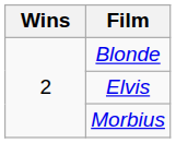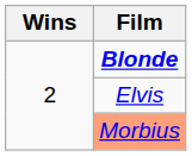Blonde | Film: normal -> bold
Morbius | Film: no background -> lightsalmon background
